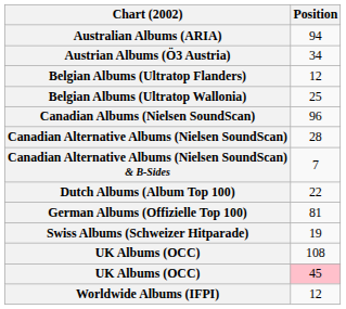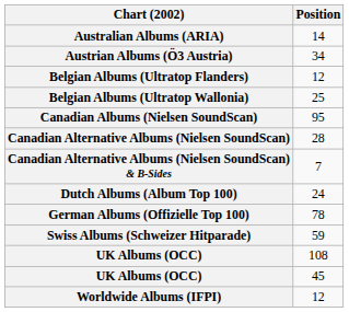row 2 | Position: 94 -> 14
row 6 | Position: 96 -> 95
row 9 | Position: 22 -> 24
row 10 | Position: 81 -> 78
row 11 | Position: 19 -> 59
row 13 | Position: pink background -> no background
